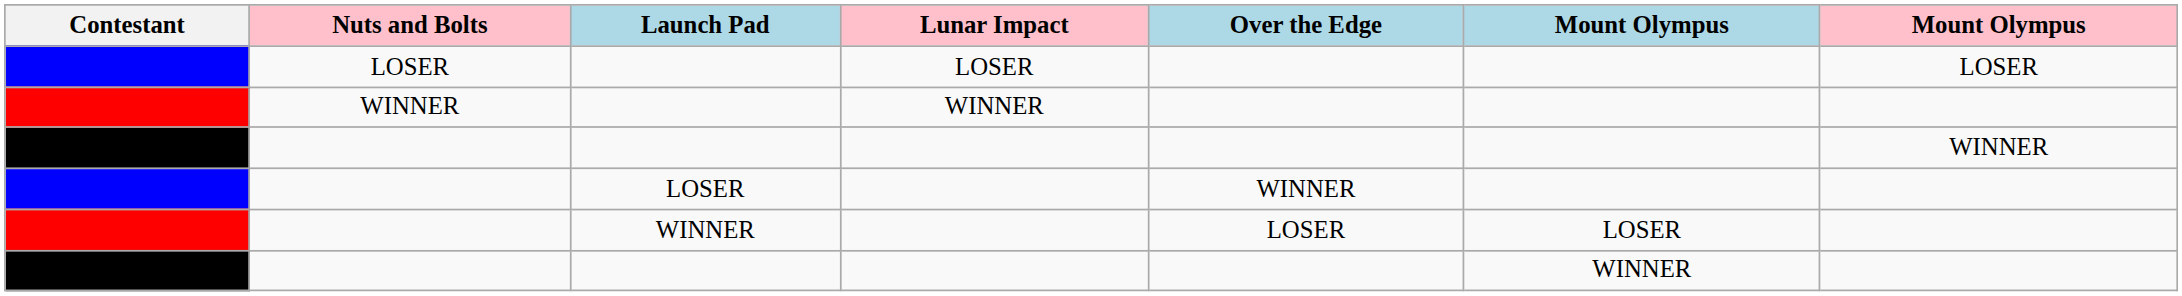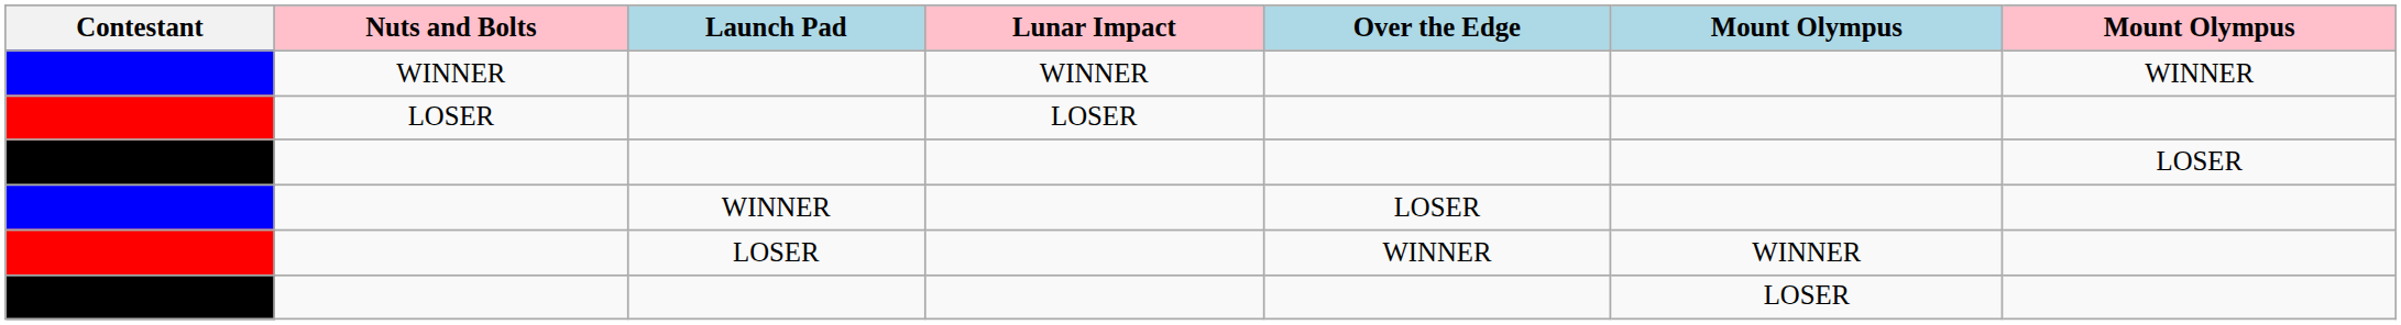row 2 | Nuts and Bolts: LOSER -> WINNER
row 2 | Lunar Impact: LOSER -> WINNER
row 2 | column 7: LOSER -> WINNER
row 3 | Nuts and Bolts: WINNER -> LOSER
row 3 | Lunar Impact: WINNER -> LOSER
row 4 | column 7: WINNER -> LOSER
row 5 | Launch Pad: LOSER -> WINNER
row 5 | Over the Edge: WINNER -> LOSER
row 6 | Launch Pad: WINNER -> LOSER
row 6 | Over the Edge: LOSER -> WINNER
row 6 | column 6: LOSER -> WINNER
row 7 | column 6: WINNER -> LOSER
